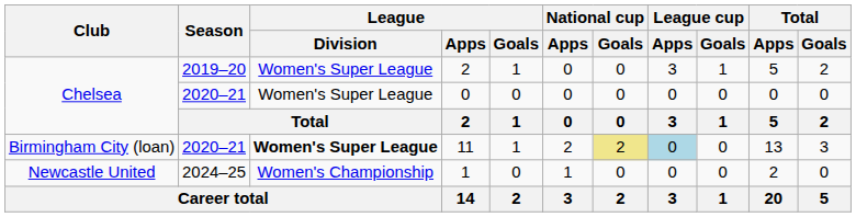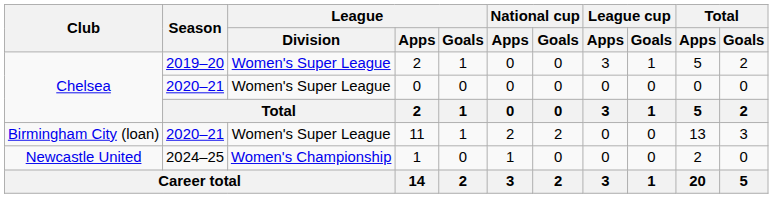11 | League / Division: bold -> normal
11 | National cup / Goals: khaki background -> no background
11 | League cup / Apps: lightblue background -> no background
